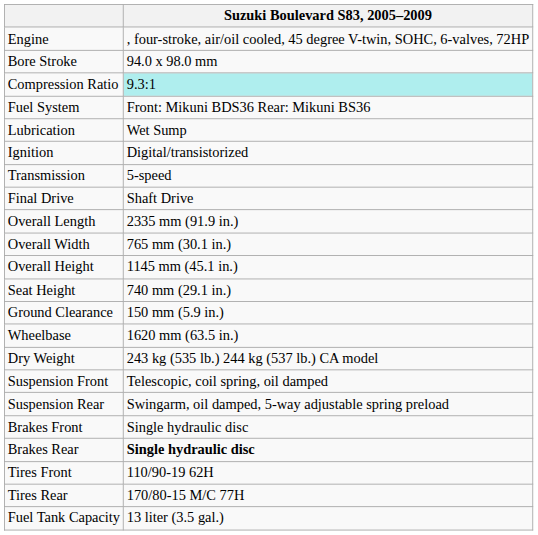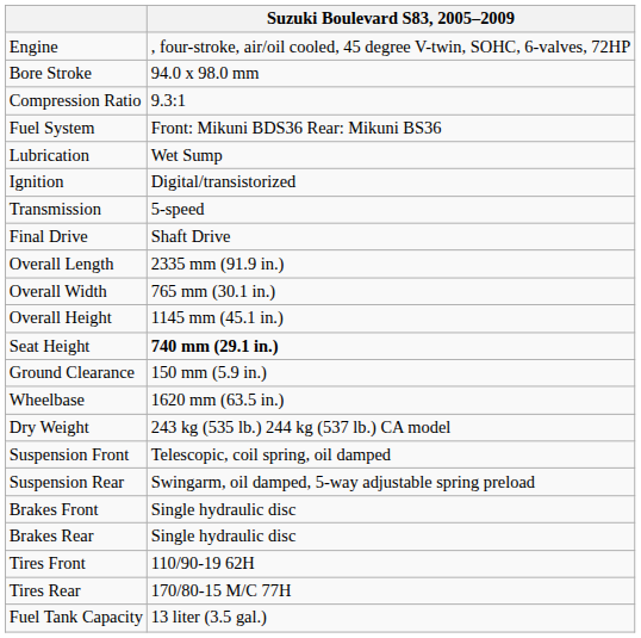Compression Ratio | Suzuki Boulevard S83, 2005–2009: paleturquoise background -> no background
Seat Height | Suzuki Boulevard S83, 2005–2009: normal -> bold
Brakes Rear | Suzuki Boulevard S83, 2005–2009: bold -> normal
